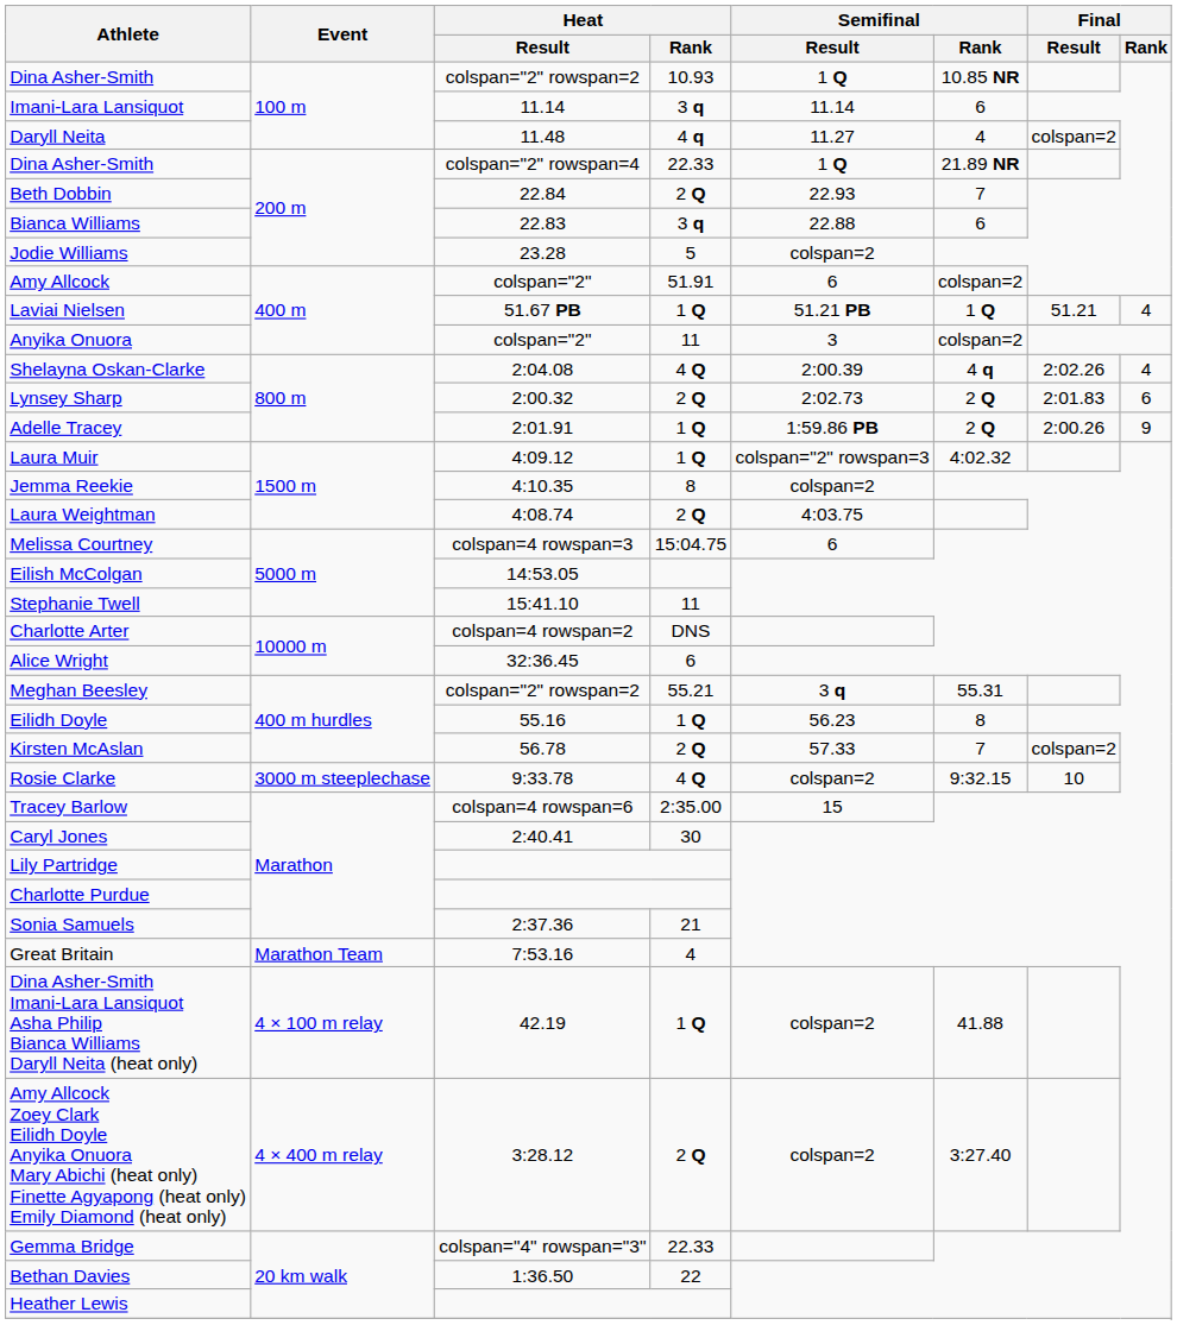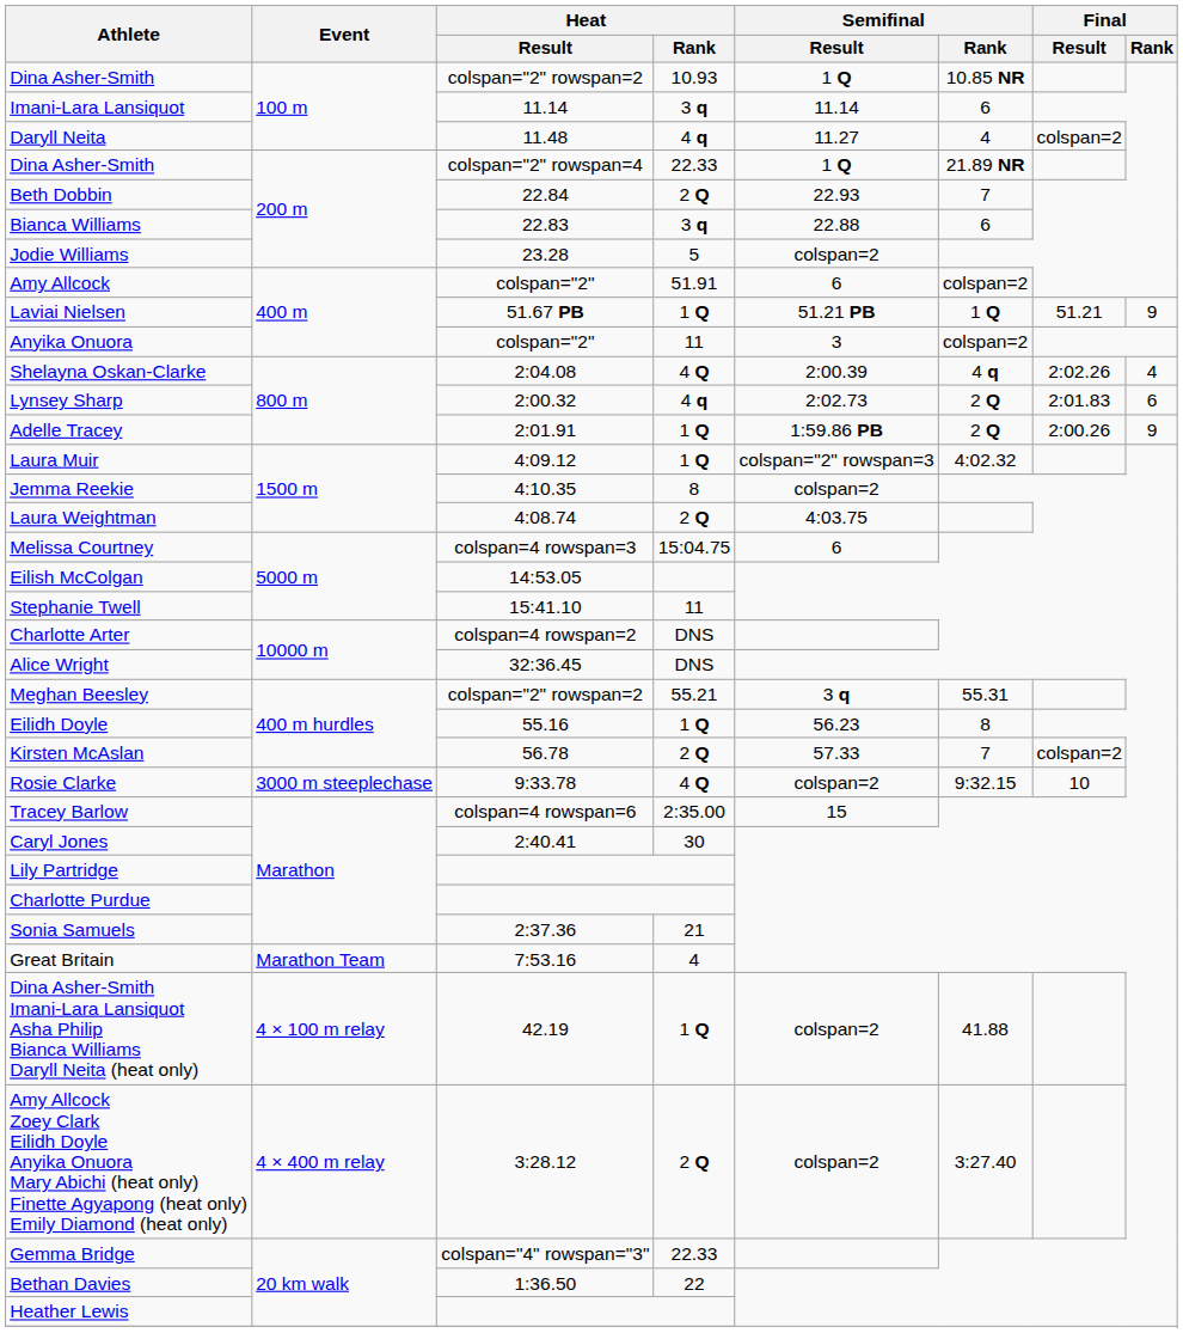Laviai Nielsen | Final / Rank: 4 -> 9
Lynsey Sharp | Heat / Rank: 2 Q -> 4 q
Alice Wright | Heat / Rank: 6 -> DNS
